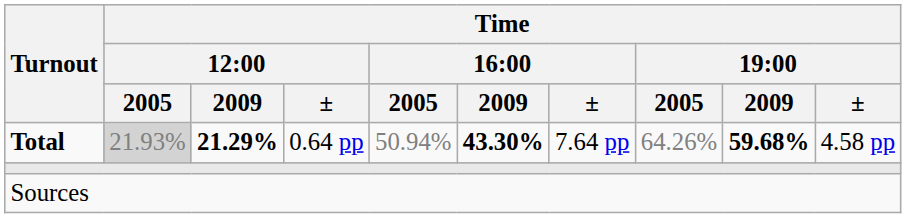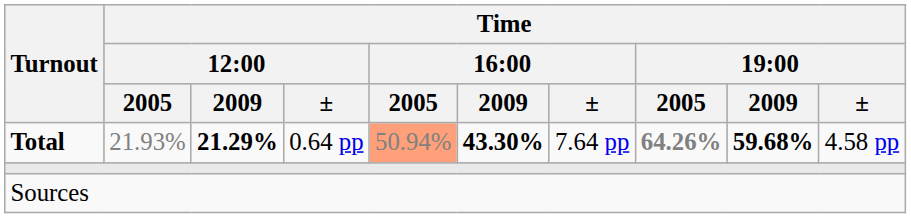Total | Time / 12:00 / 2005: lightgrey background -> no background
Total | Time / 16:00 / 2005: no background -> lightsalmon background
Total | Time / 19:00 / 2005: normal -> bold
